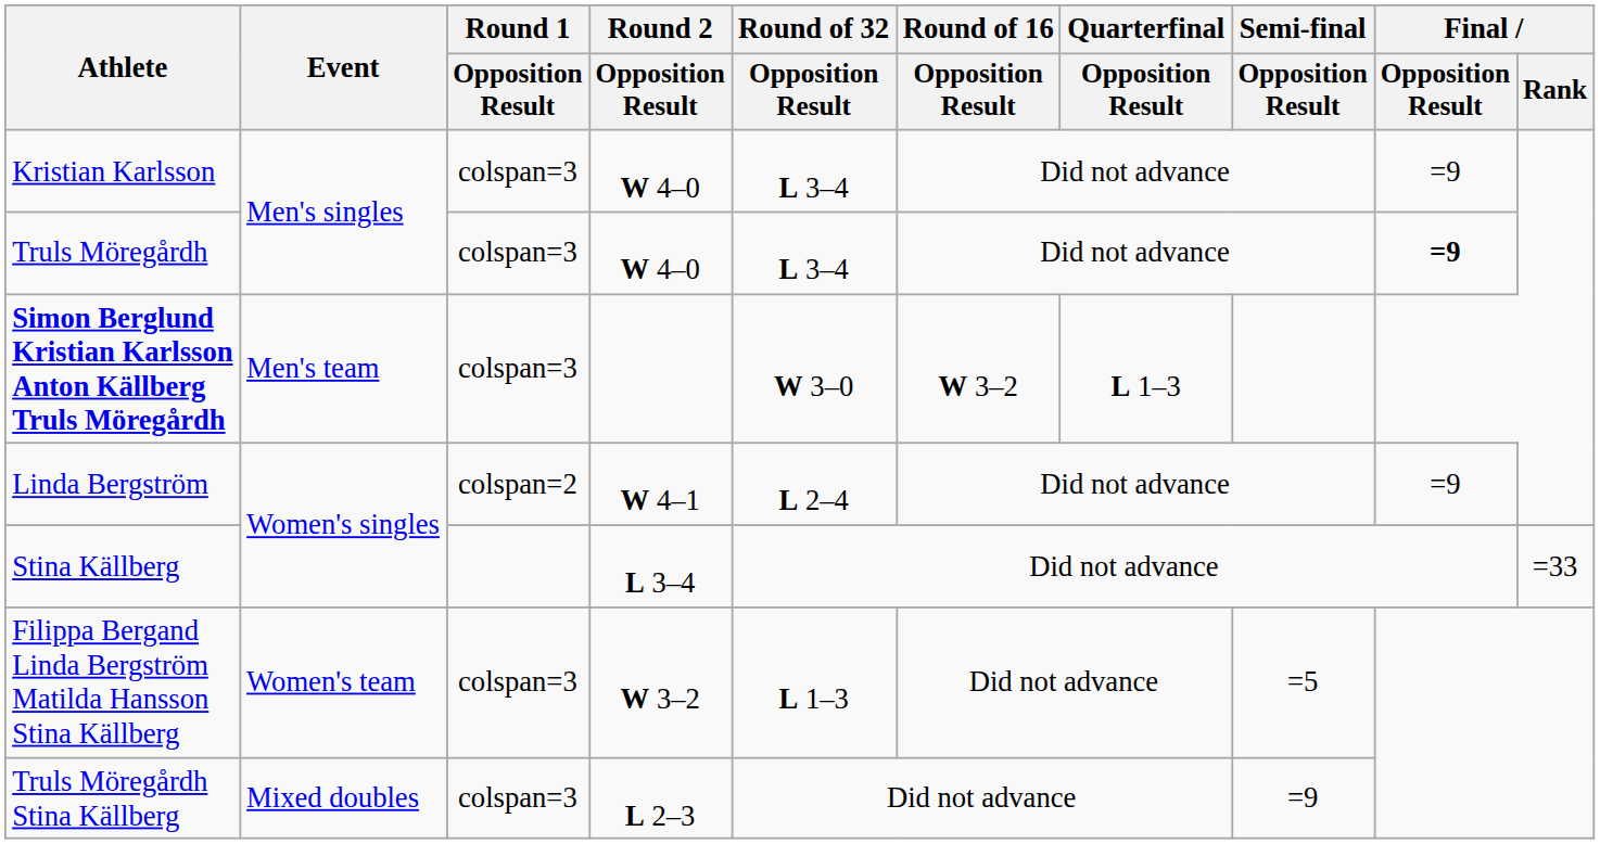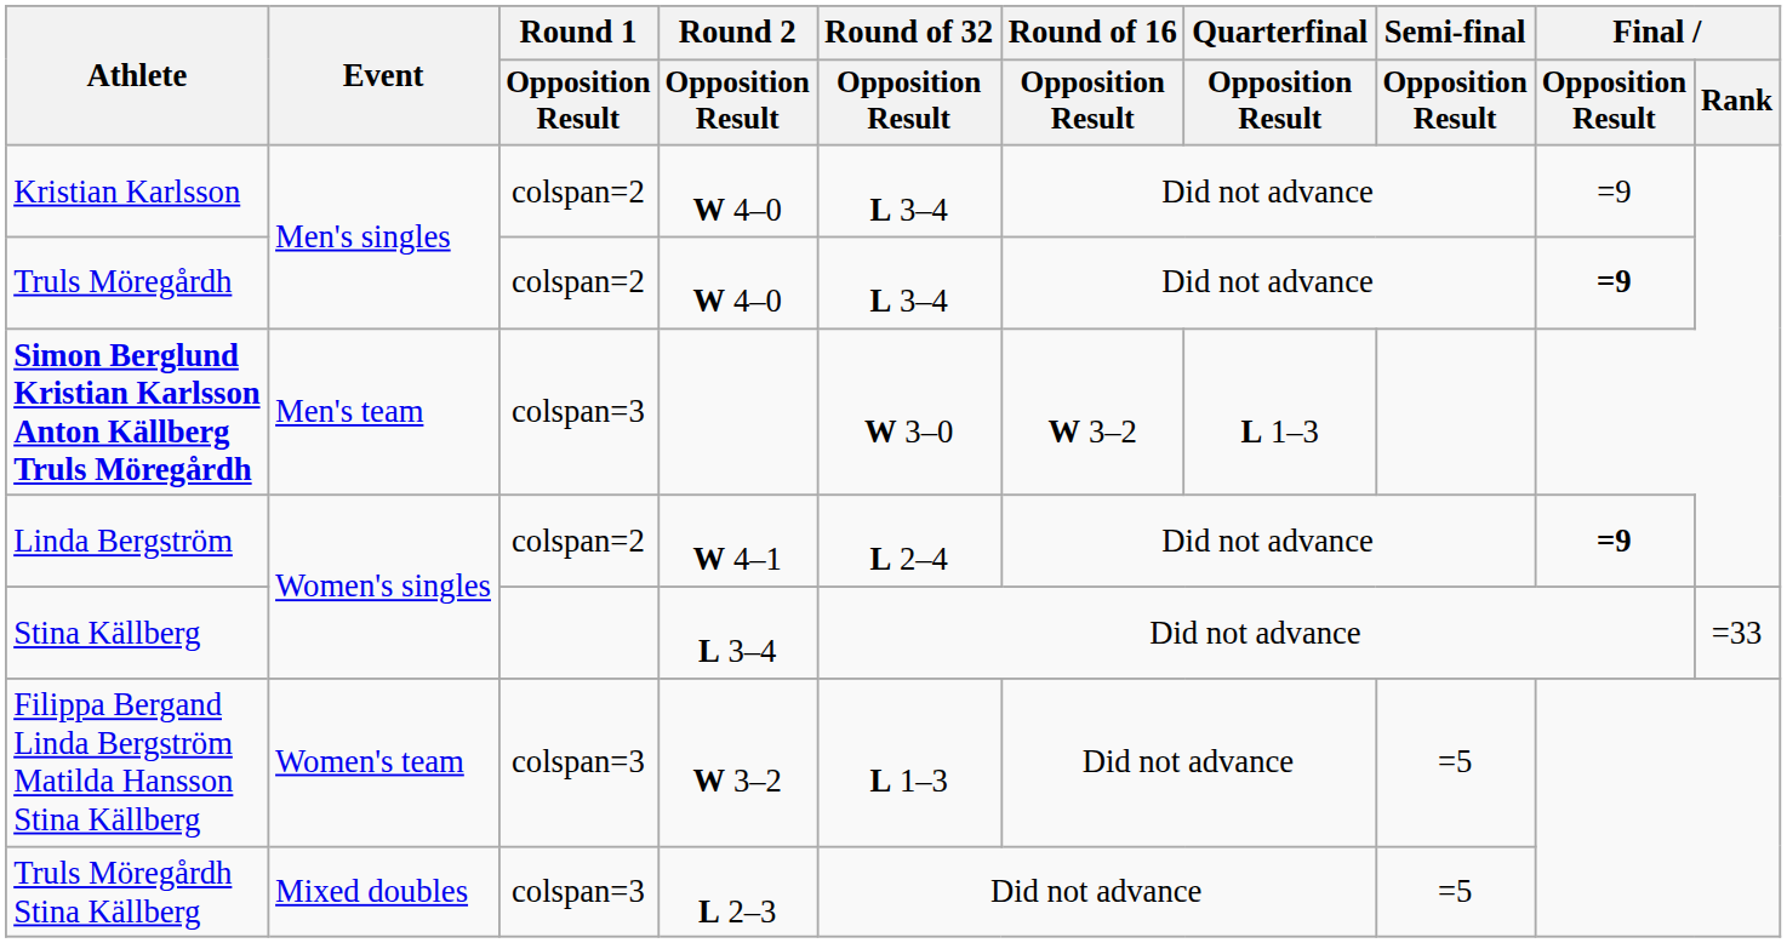Kristian Karlsson | Round 1 / Opposition Result: colspan=3 -> colspan=2
Truls Möregårdh | Round 1 / Opposition Result: colspan=3 -> colspan=2
Linda Bergström | Final / Opposition Result: normal -> bold
Truls Möregårdh Stina Källberg | Semi-final / Opposition Result: =9 -> =5
